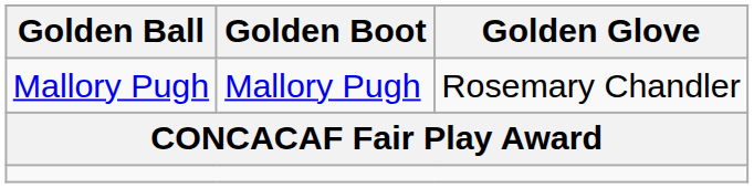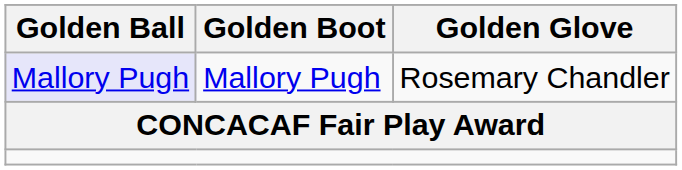row 2 | Golden Ball: no background -> lavender background
